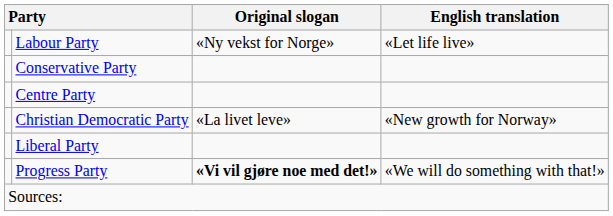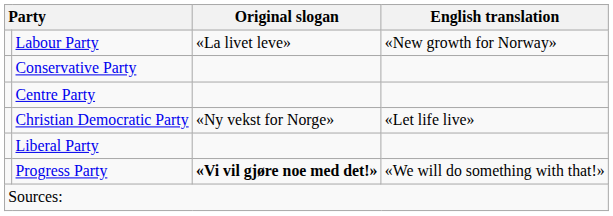Labour Party | Original slogan: «Ny vekst for Norge» -> «La livet leve»
Labour Party | English translation: «Let life live» -> «New growth for Norway»
Christian Democratic Party | Original slogan: «La livet leve» -> «Ny vekst for Norge»
Christian Democratic Party | English translation: «New growth for Norway» -> «Let life live»
